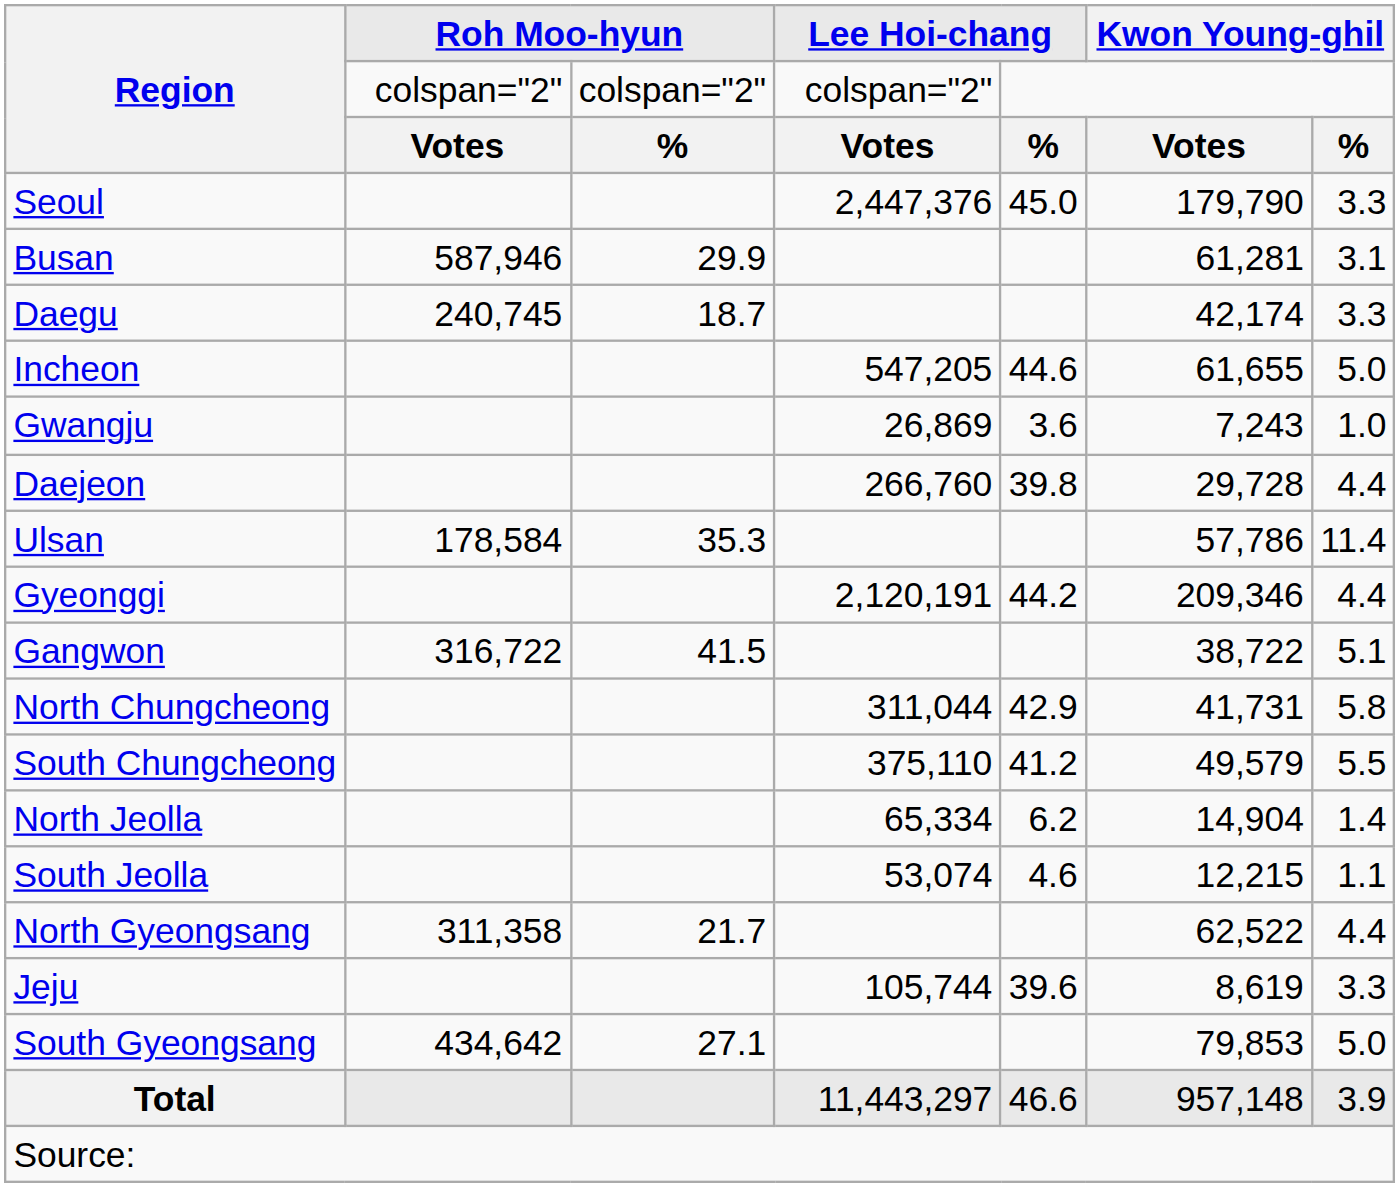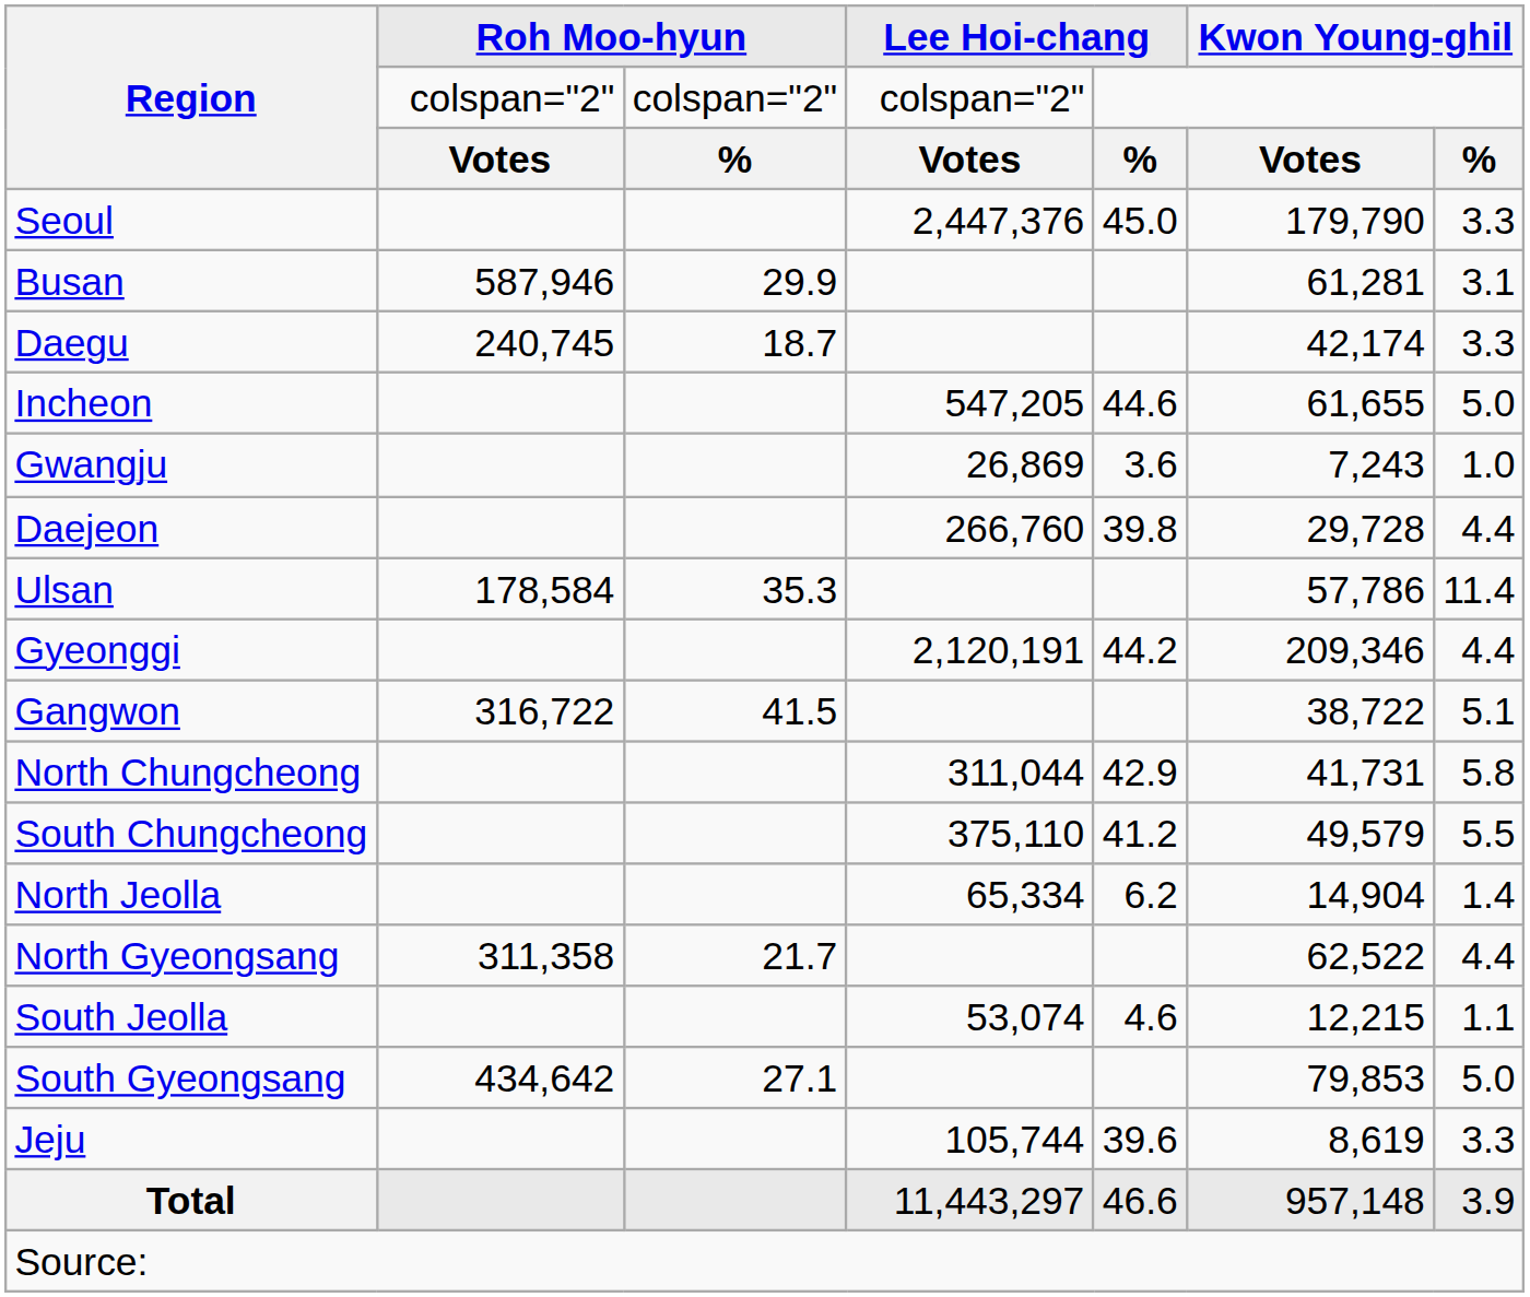rows swapped: South Jeolla <-> North Gyeongsang
rows swapped: South Gyeongsang <-> Jeju
